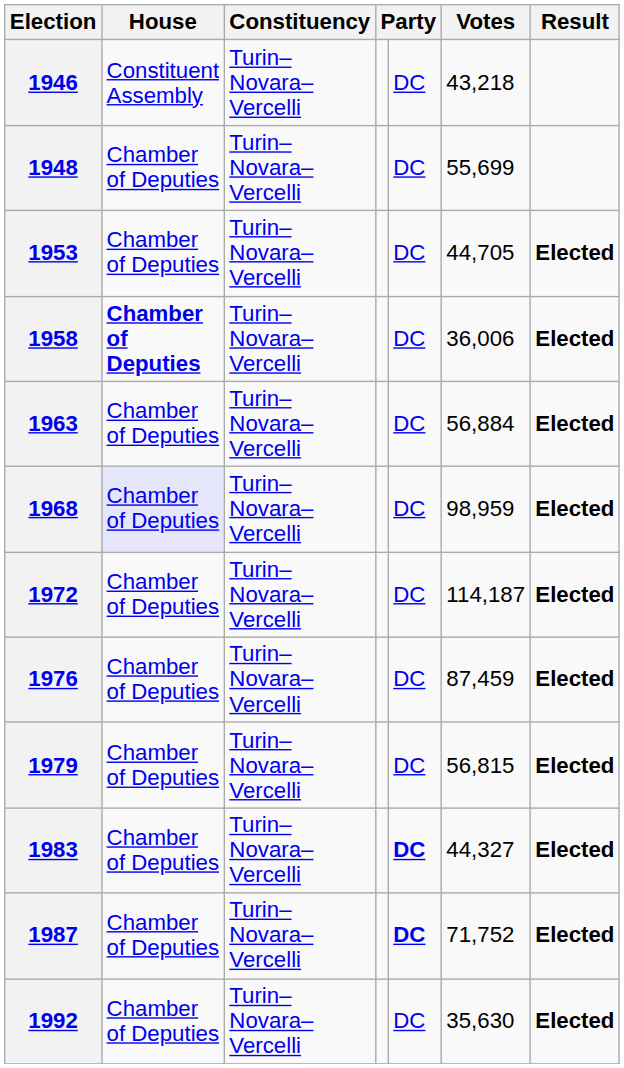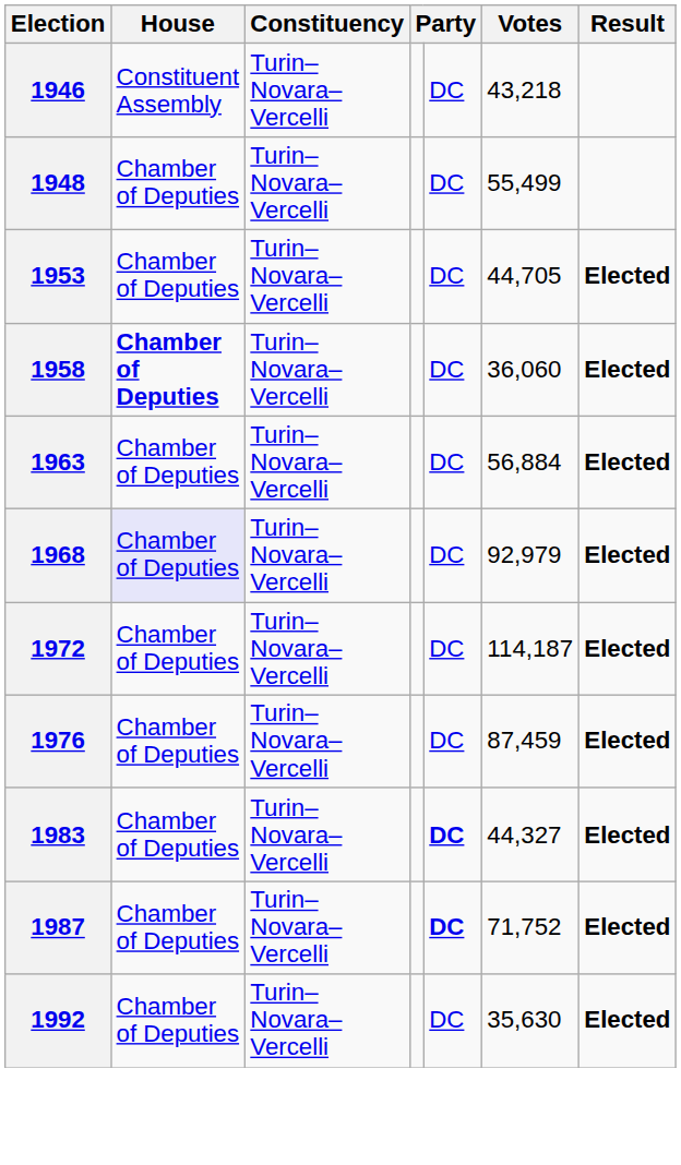1948 | Votes: 55,699 -> 55,499
1958 | Votes: 36,006 -> 36,060
1968 | Votes: 98,959 -> 92,979
- row: 1979 | Chamber of Deputies | Turin–Novara–Vercelli | DC | 56,815 | Elected
